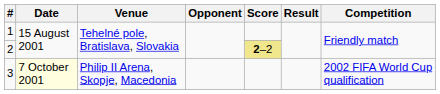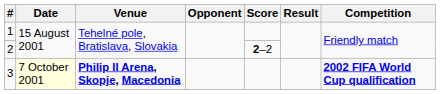2 | Score: khaki background -> no background
3 | Venue: normal -> bold
3 | Competition: normal -> bold
